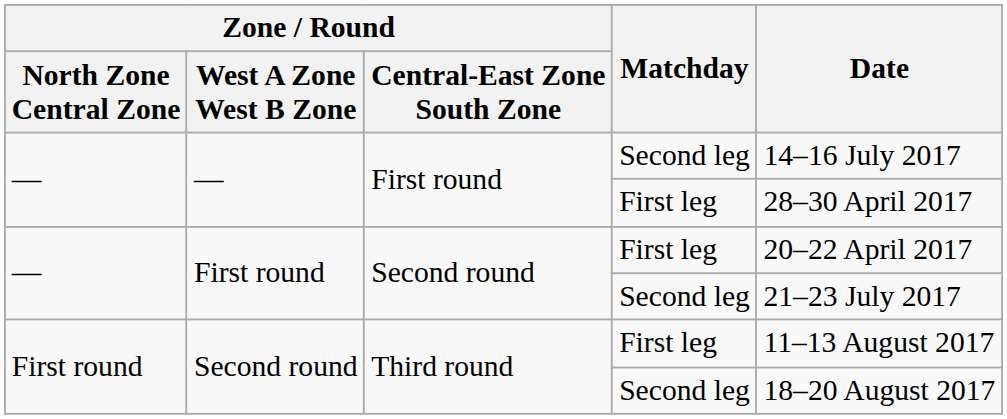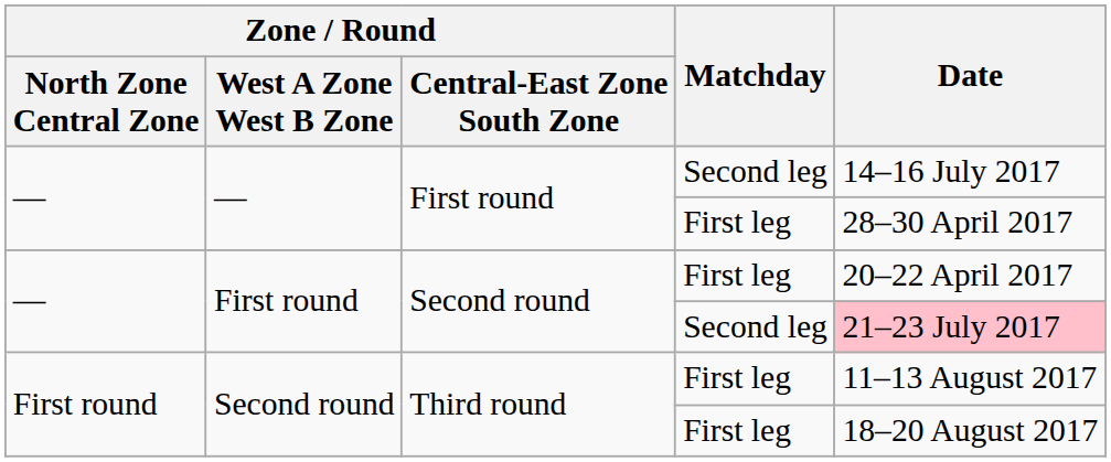row 6 | Date: no background -> pink background
row 8 | Matchday: Second leg -> First leg
